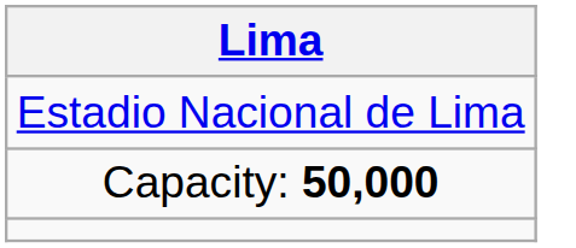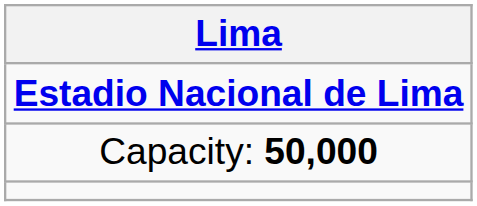row 2 | column 1: normal -> bold
